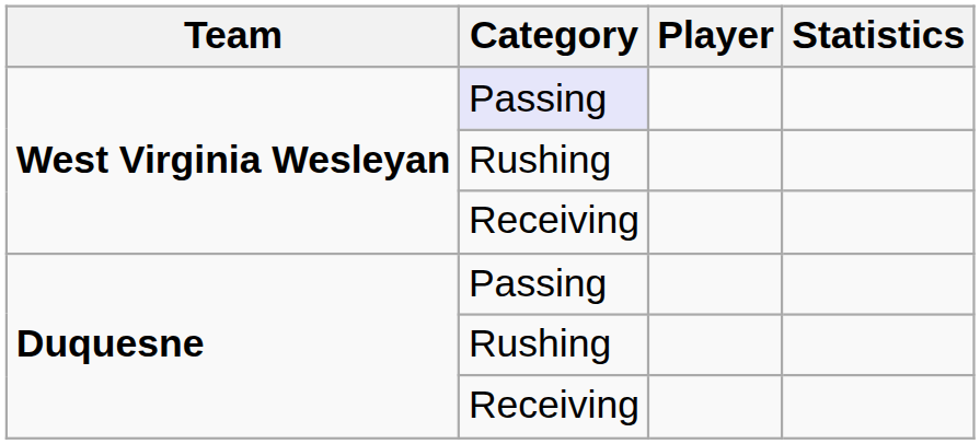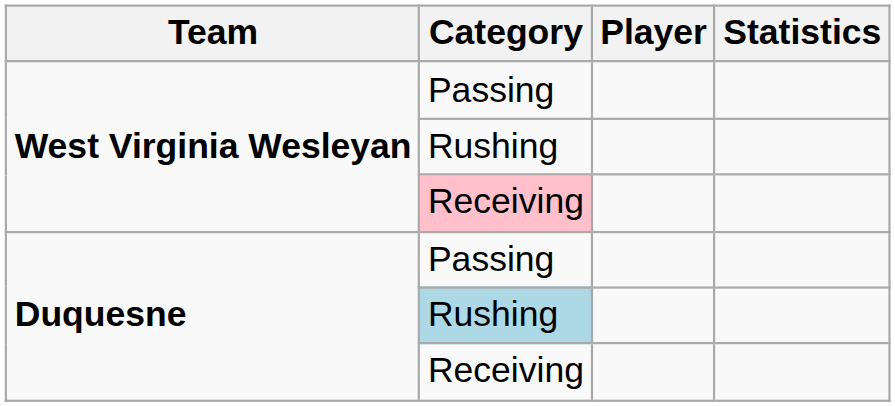West Virginia Wesleyan / Passing | Category: lavender background -> no background
West Virginia Wesleyan / Receiving | Category: no background -> pink background
Duquesne / Rushing | Category: no background -> lightblue background
